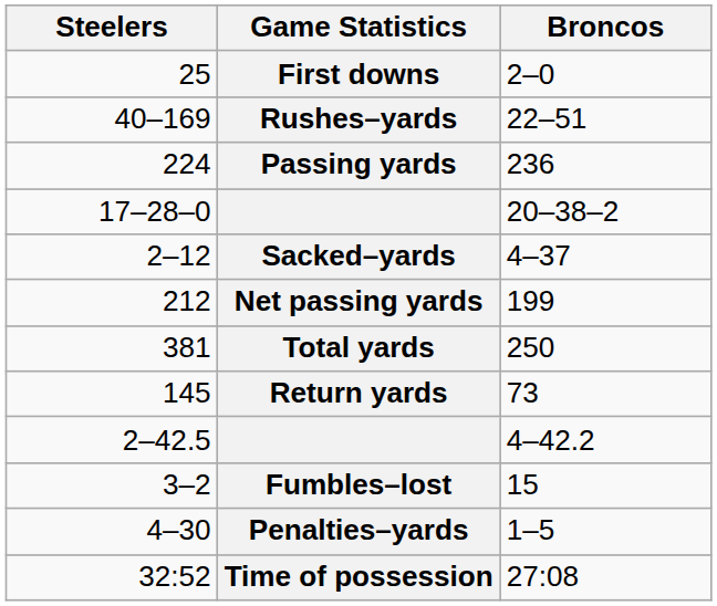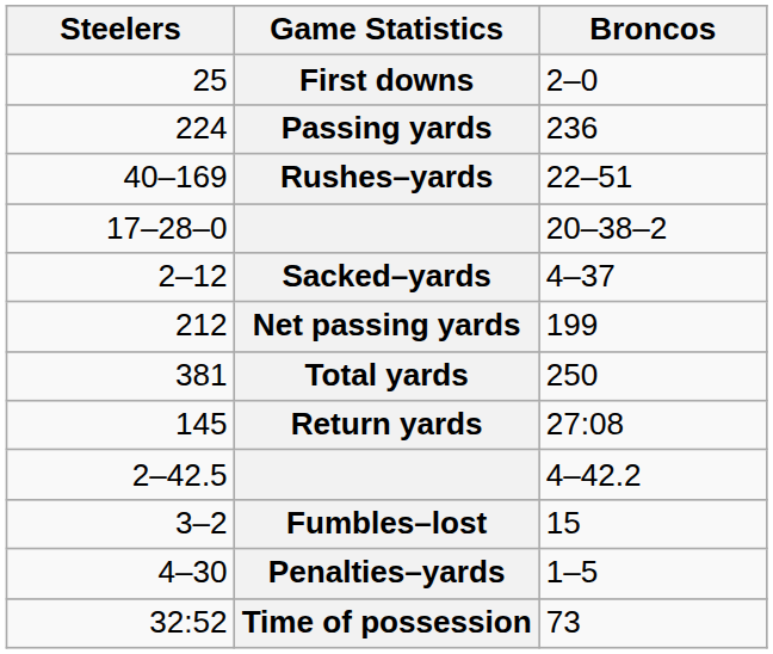rows swapped: Rushes–yards <-> Passing yards
Return yards | Broncos: 73 -> 27:08
Time of possession | Broncos: 27:08 -> 73
